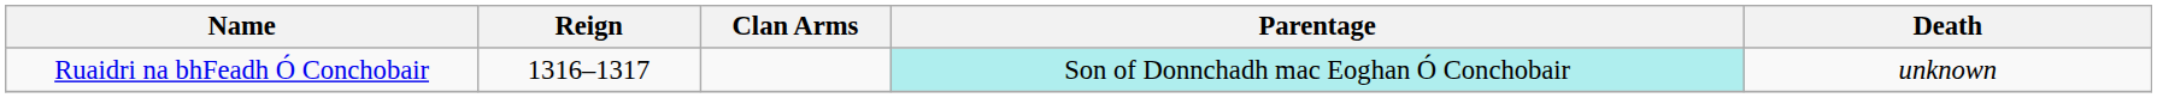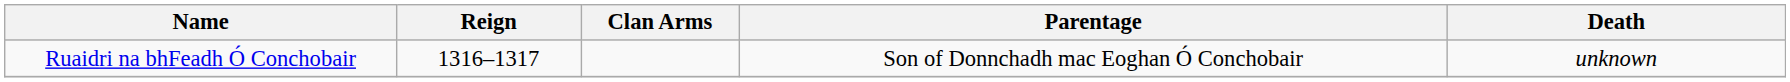Ruaidri na bhFeadh Ó Conchobair | Parentage: paleturquoise background -> no background
